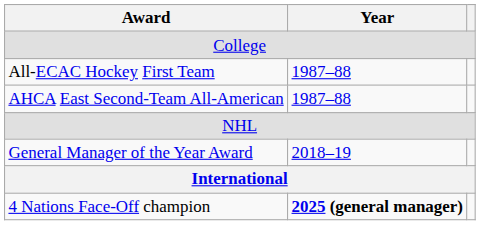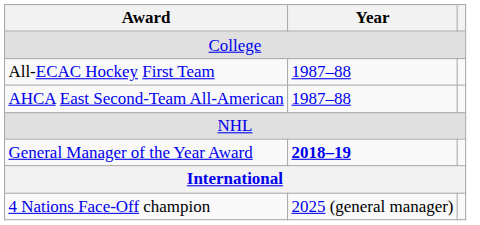General Manager of the Year Award | Year: normal -> bold
4 Nations Face-Off champion | Year: bold -> normal
